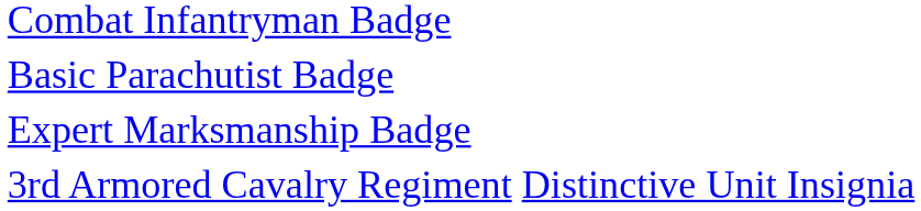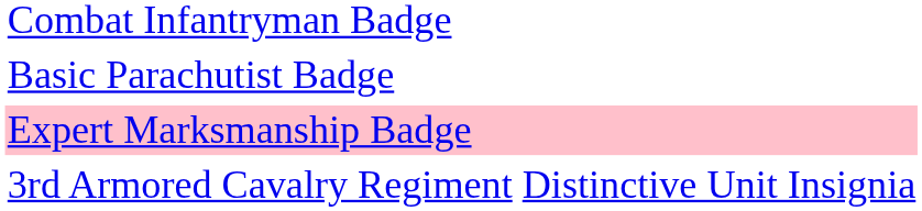row 3 | column 1: no background -> pink background
